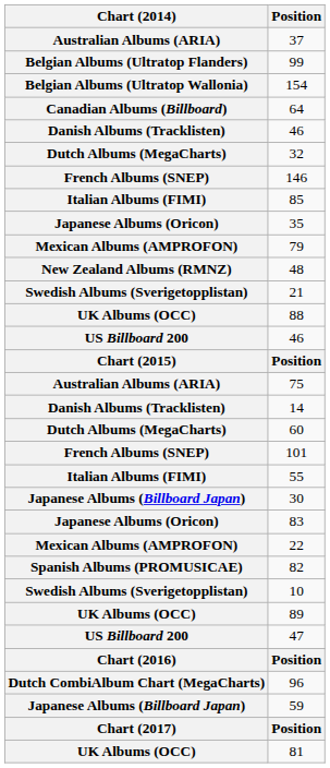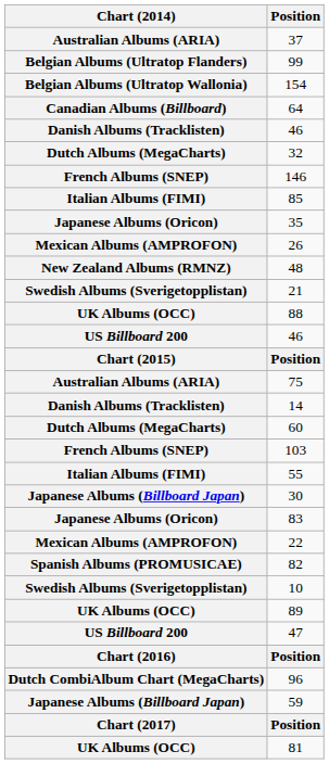row 11 | Position: 79 -> 26
row 20 | Position: 101 -> 103
